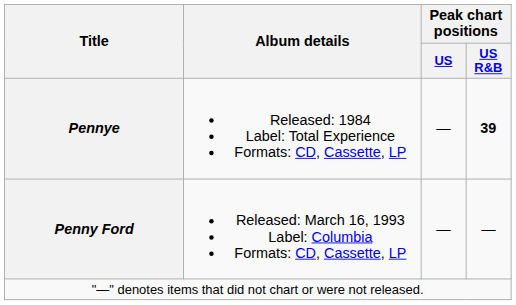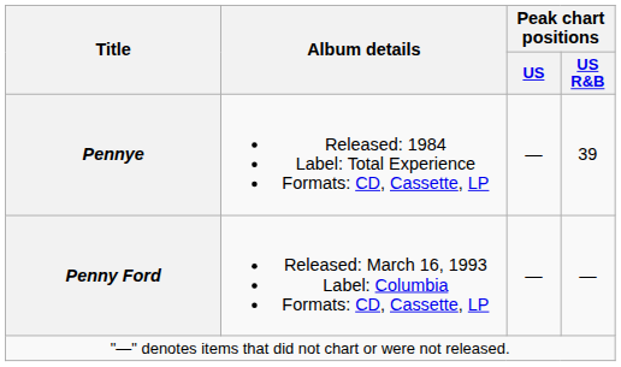Pennye | Peak chart positions / US R&B: bold -> normal
